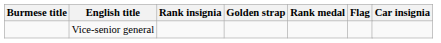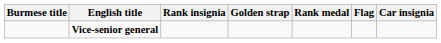Vice-senior general | English title: normal -> bold
